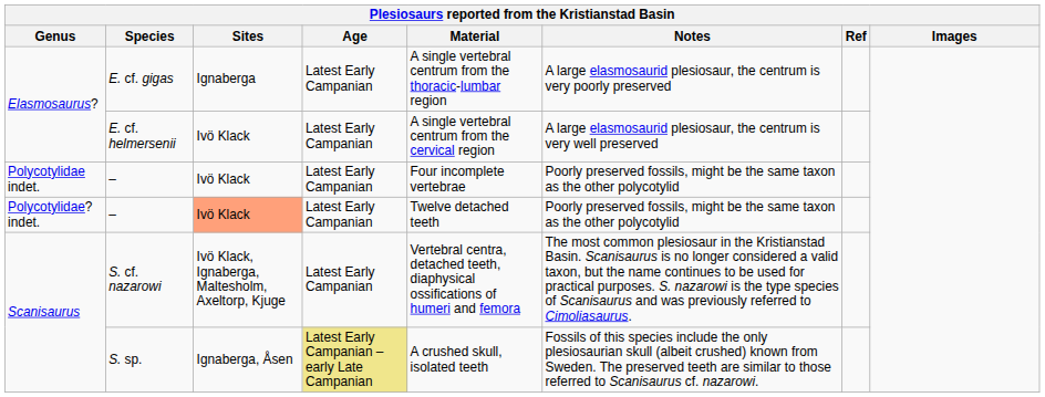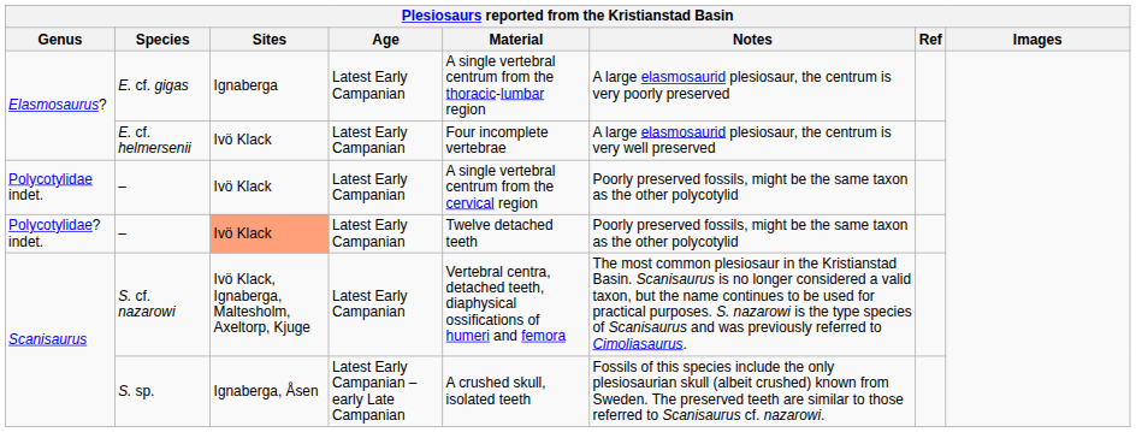E. cf. helmersenii | Material: A single vertebral centrum from the cervical region -> Four incomplete vertebrae
Polycotylidae indet. / – | Material: Four incomplete vertebrae -> A single vertebral centrum from the cervical region
S. sp. | Age: khaki background -> no background
